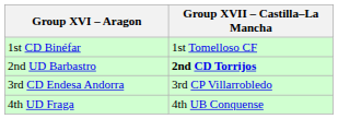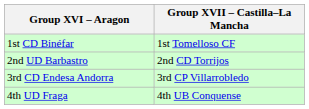2nd UD Barbastro | Group XVII – Castilla–La Mancha: bold -> normal
